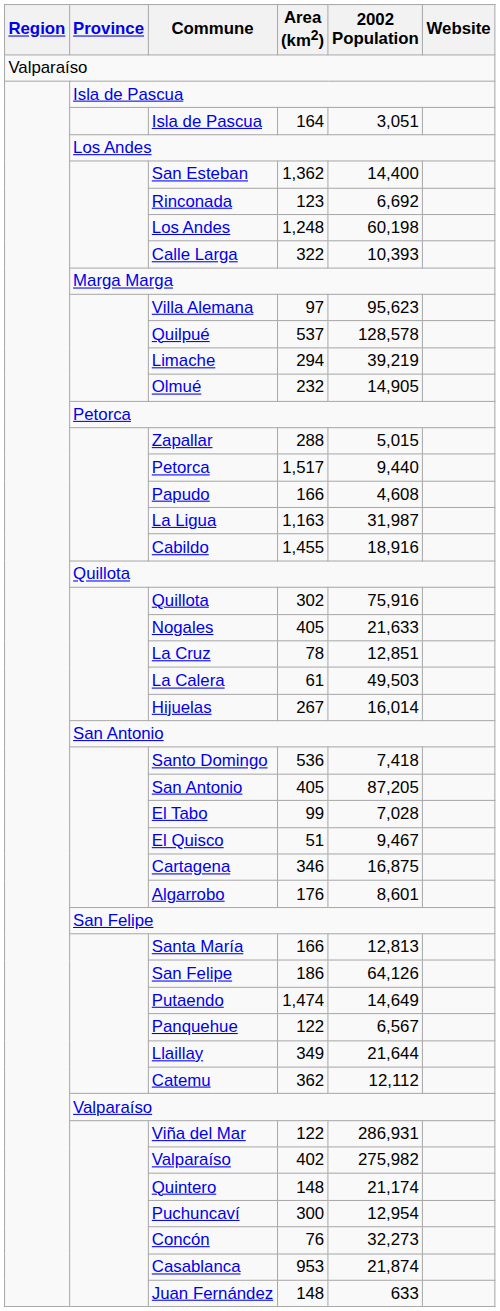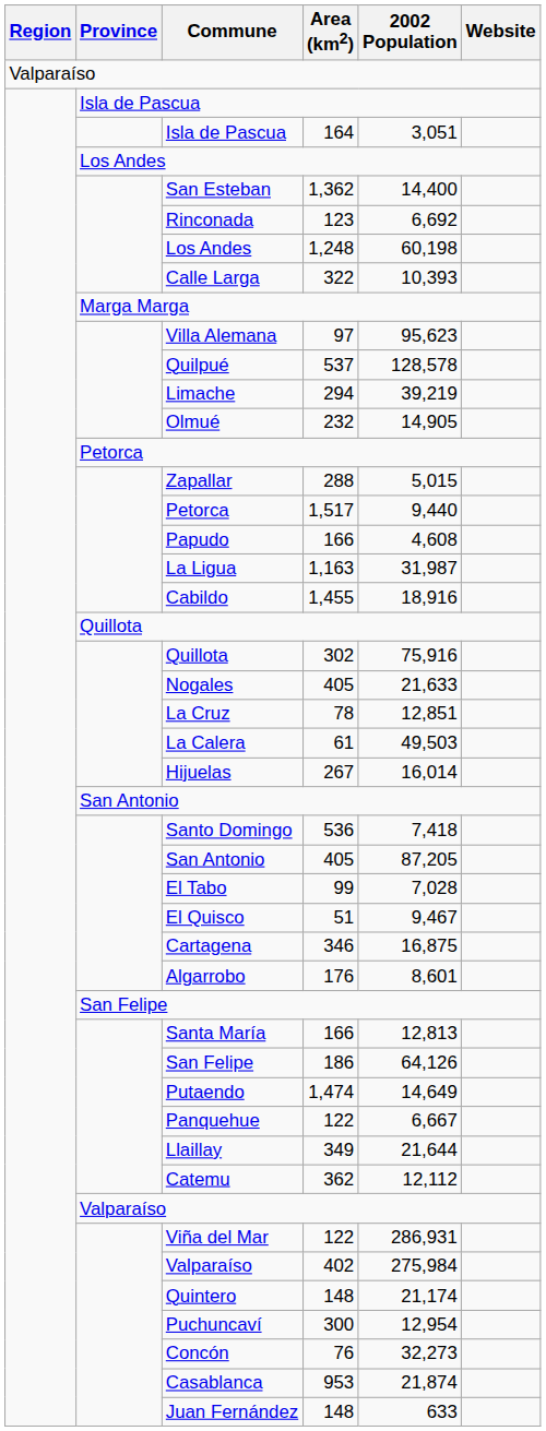Panquehue / 122 | 2002 Population: 6,567 -> 6,667
402 | 2002 Population: 275,982 -> 275,984
